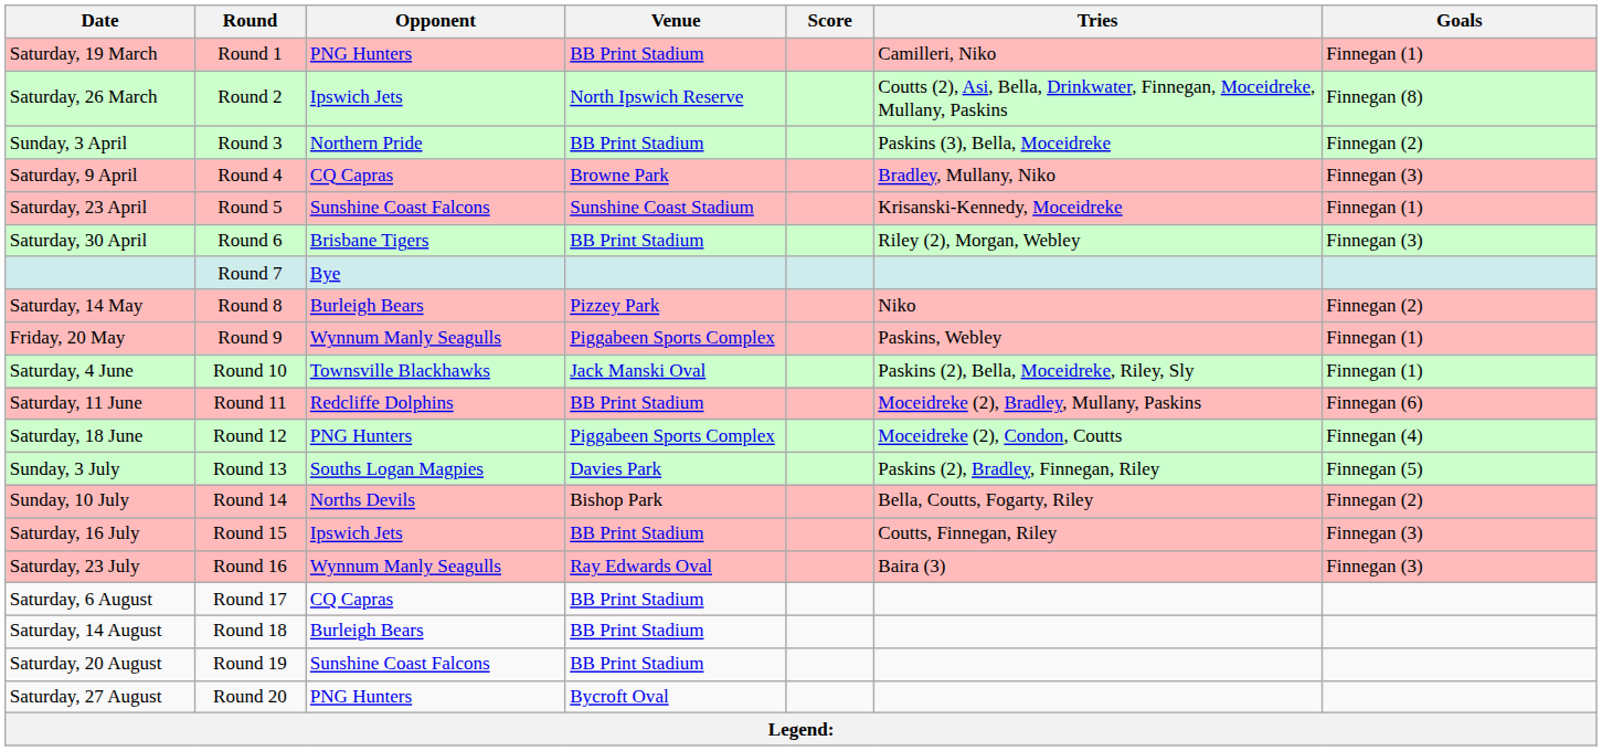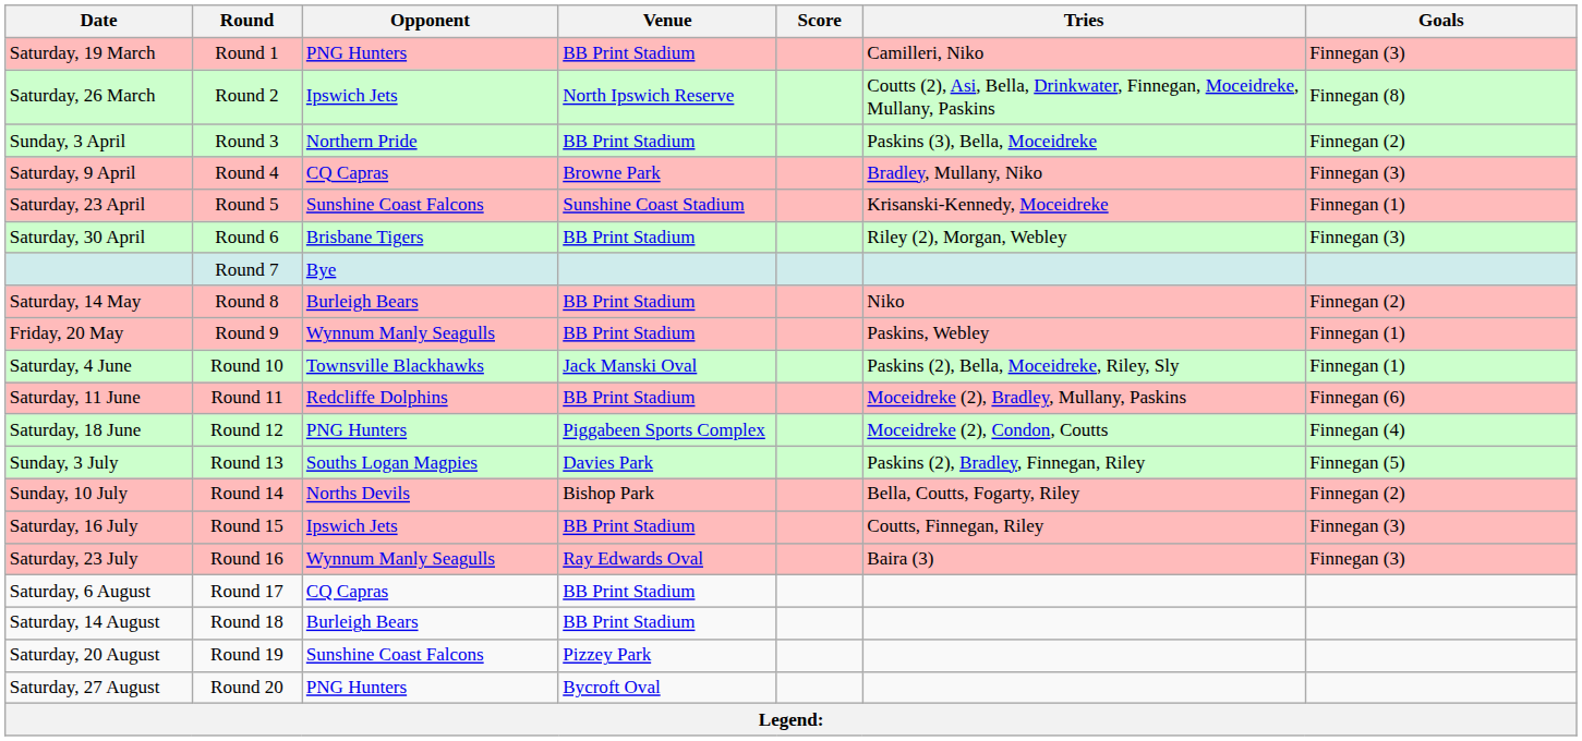Saturday, 19 March | Goals: Finnegan (1) -> Finnegan (3)
Saturday, 14 May | Venue: Pizzey Park -> BB Print Stadium
Friday, 20 May | Venue: Piggabeen Sports Complex -> BB Print Stadium
Saturday, 20 August | Venue: BB Print Stadium -> Pizzey Park
